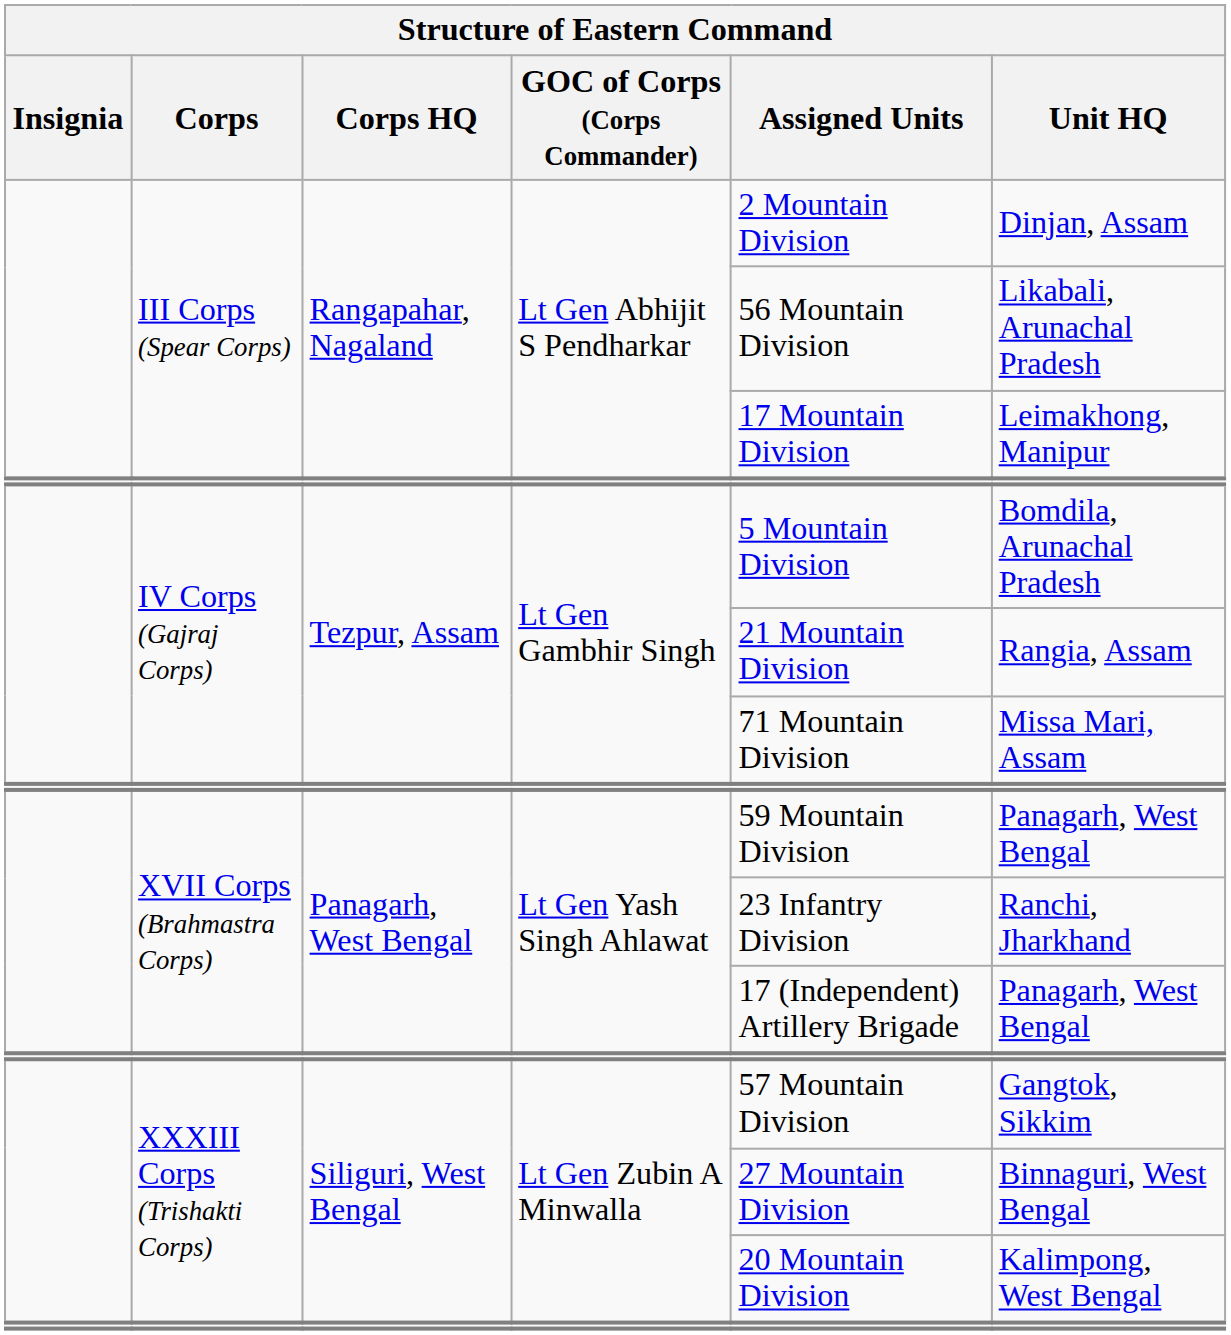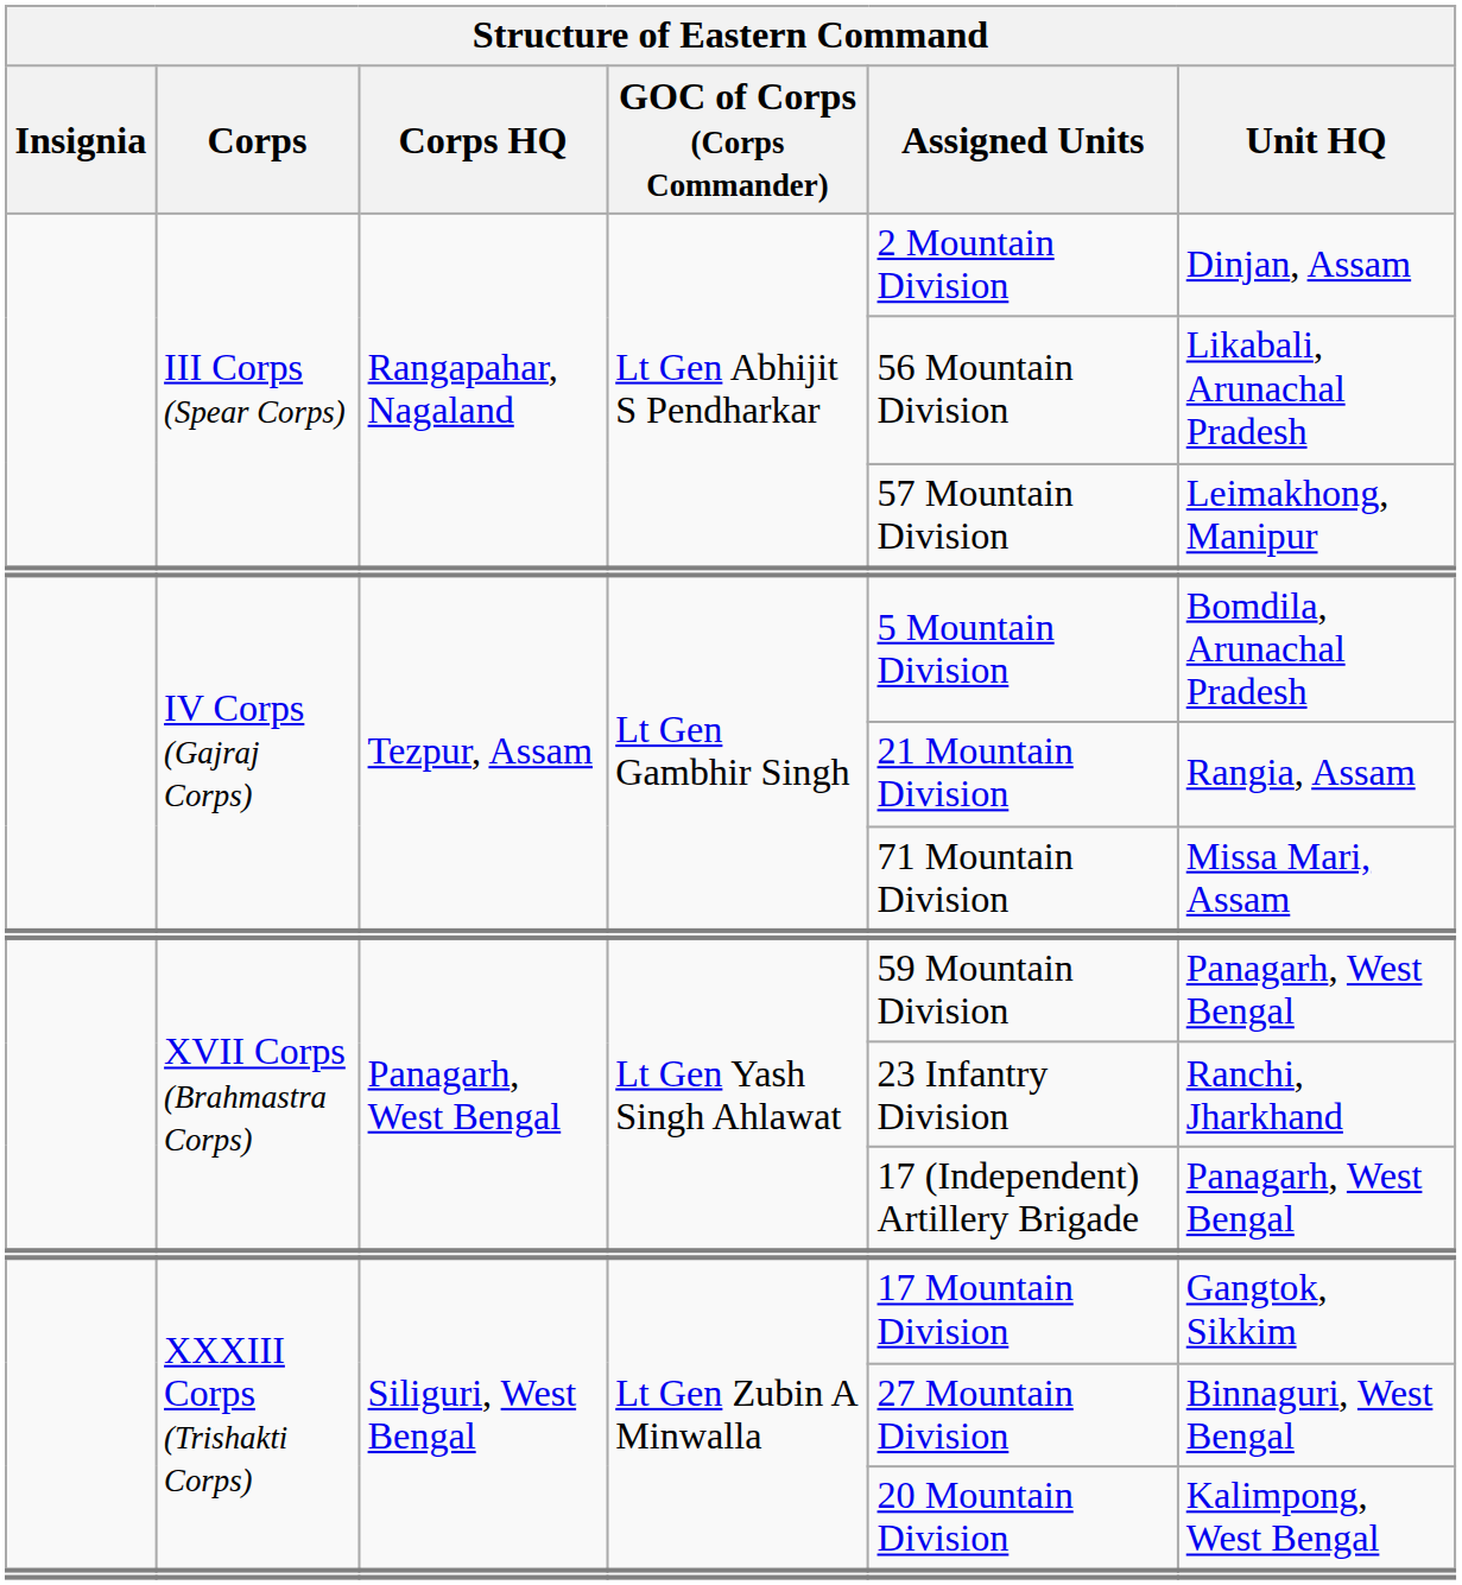row 5 | Assigned Units: 17 Mountain Division -> 57 Mountain Division
row 12 | Assigned Units: 57 Mountain Division -> 17 Mountain Division
